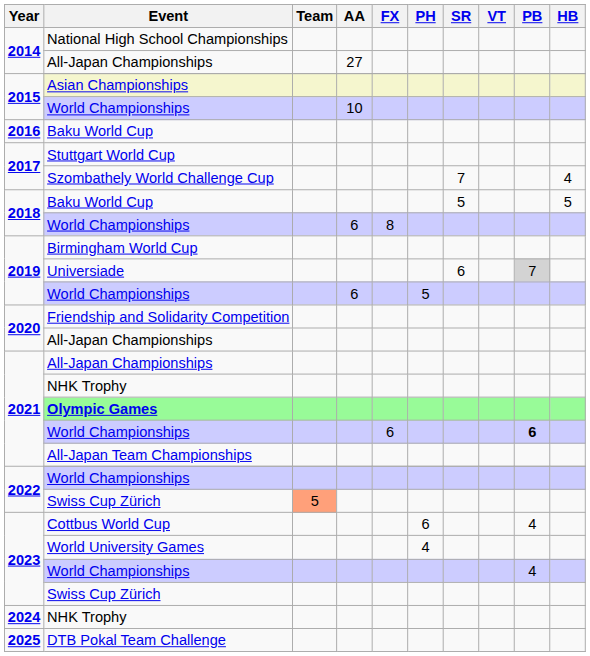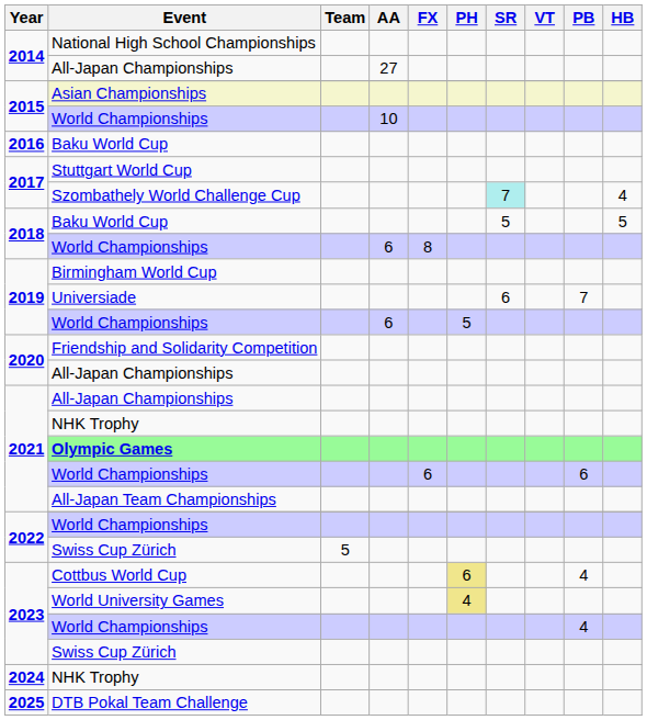Szombathely World Challenge Cup | SR: no background -> paleturquoise background
Universiade | PB: lightgrey background -> no background
2021 / World Championships | PB: bold -> normal
2022 / Swiss Cup Zürich | Team: lightsalmon background -> no background
Cottbus World Cup | PH: no background -> khaki background
World University Games | PH: no background -> khaki background
